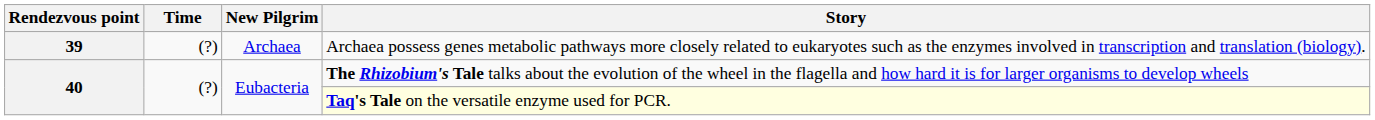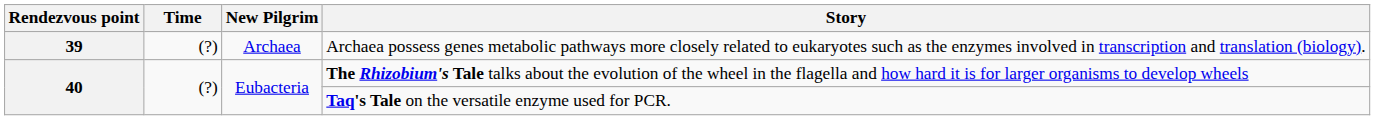Taq's Tale on the versatile enzyme used for PCR. | Story: lightyellow background -> no background
